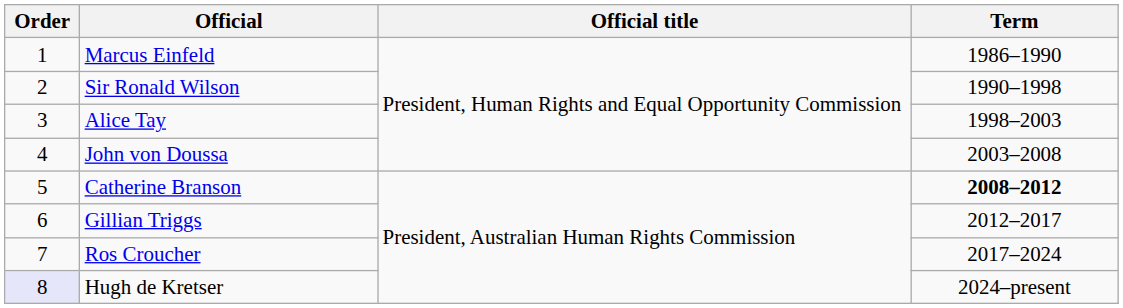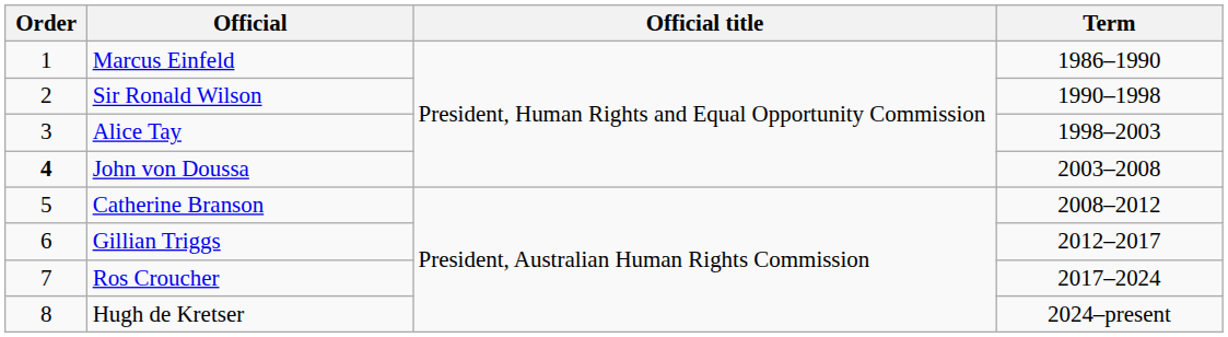John von Doussa | Order: normal -> bold
Catherine Branson | Term: bold -> normal
Hugh de Kretser | Order: lavender background -> no background
